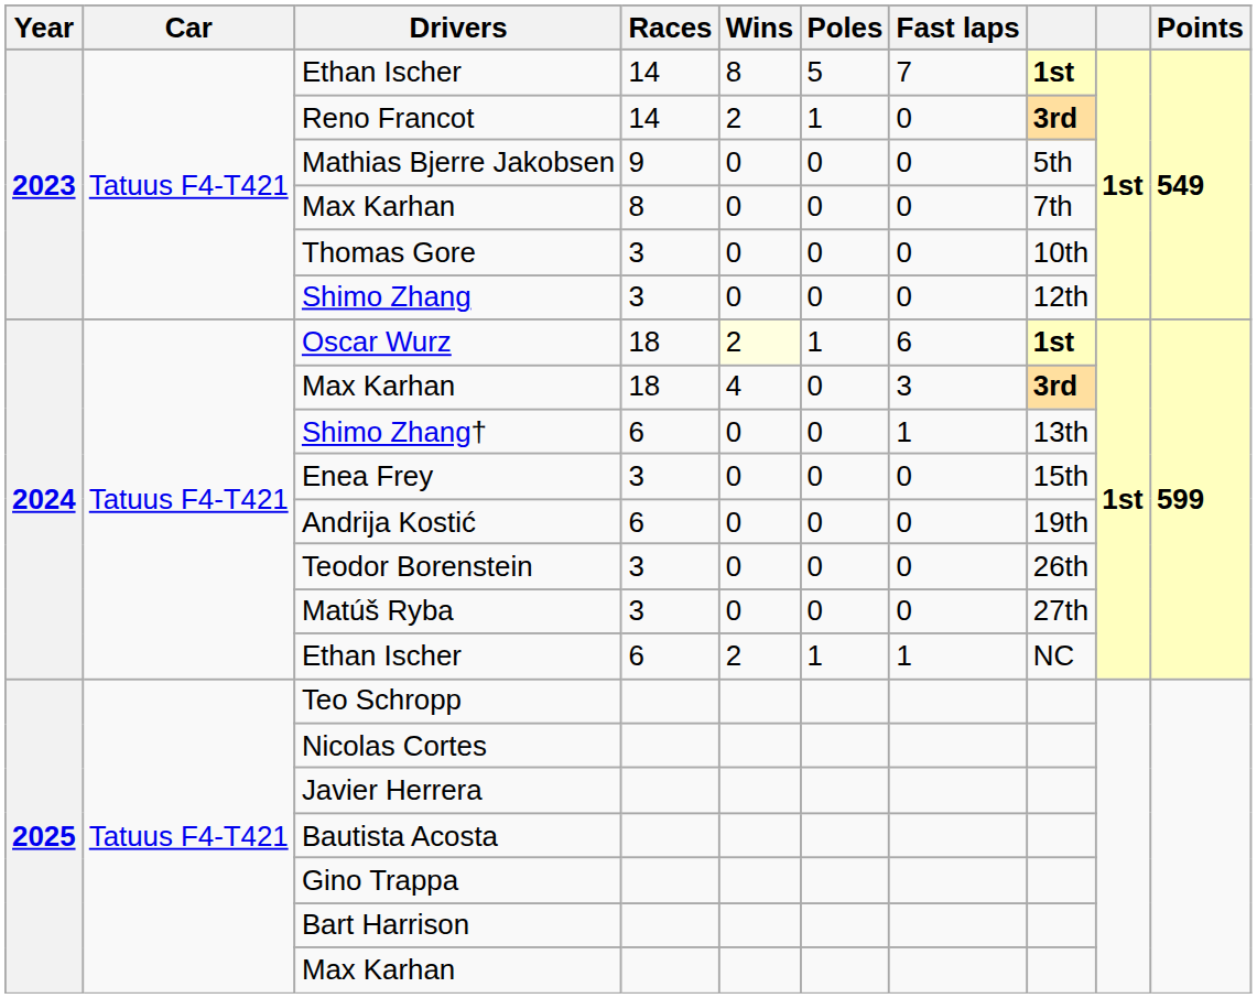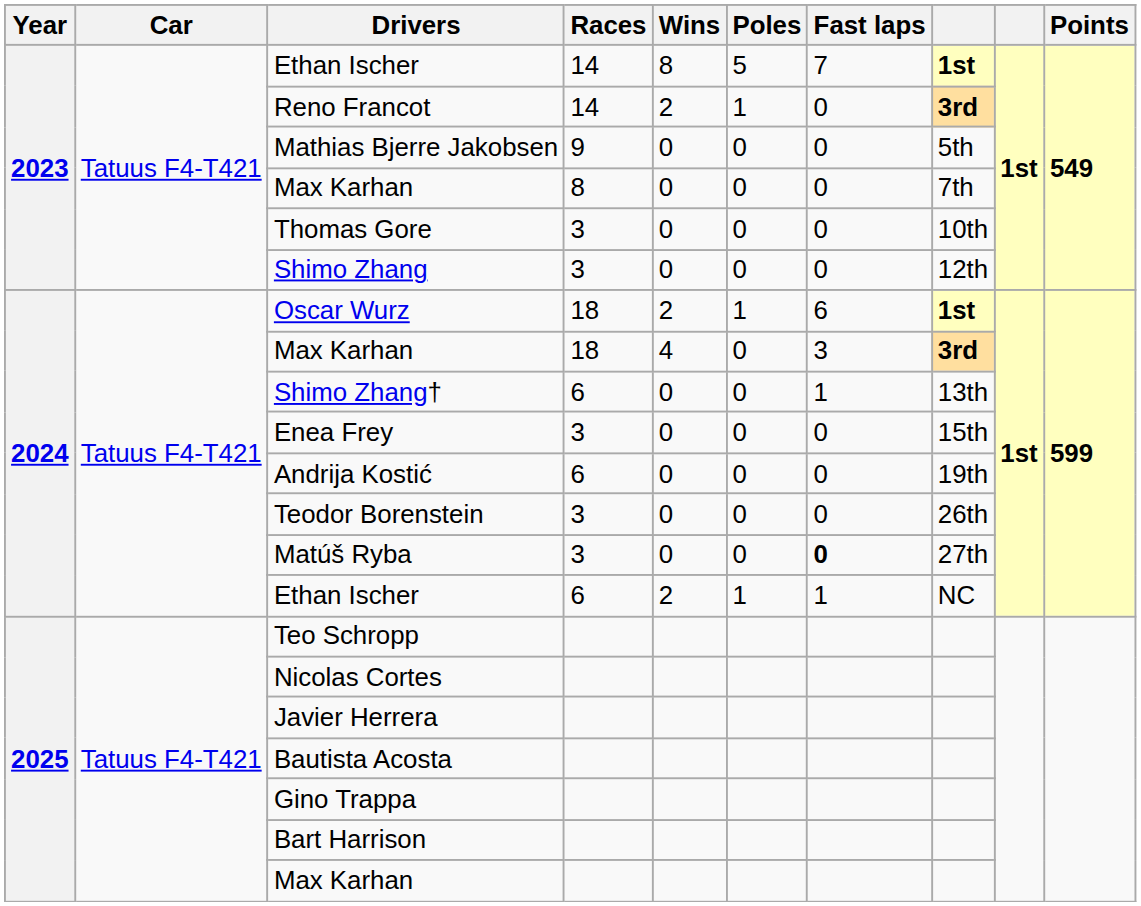Oscar Wurz | Wins: lightyellow background -> no background
Matúš Ryba | Fast laps: normal -> bold
